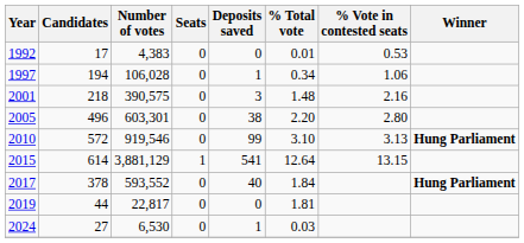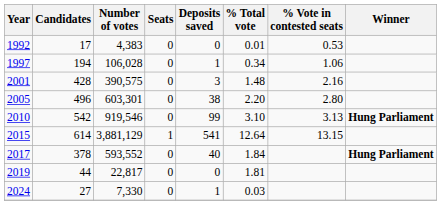2001 | Candidates: 218 -> 428
2010 | Candidates: 572 -> 542
2024 | Number of votes: 6,530 -> 7,330
